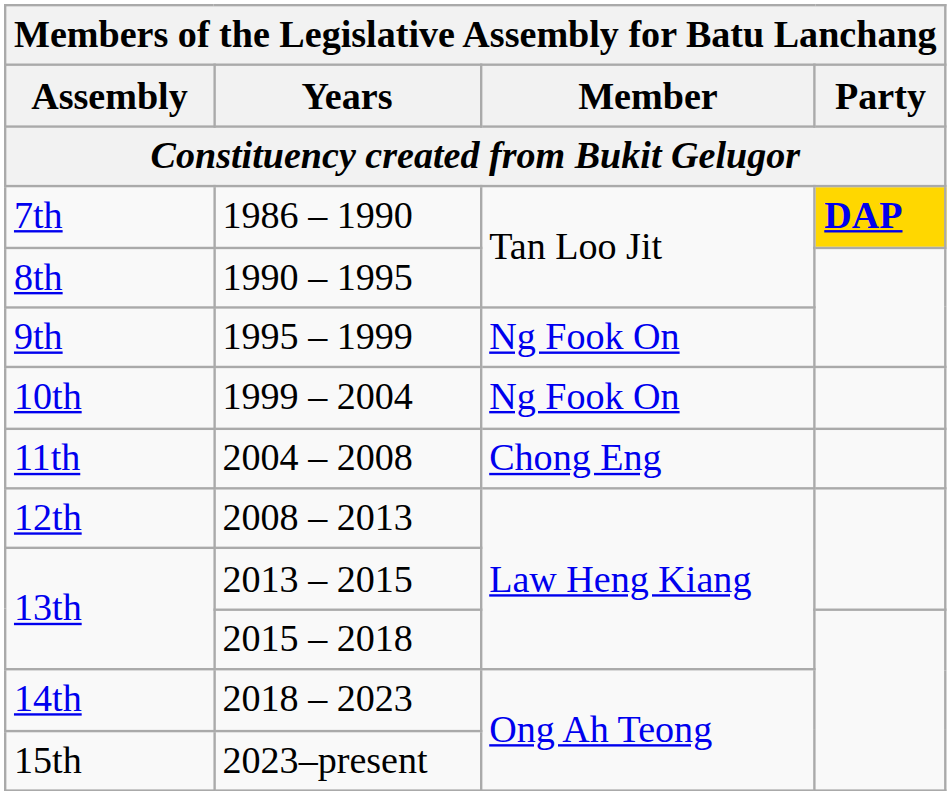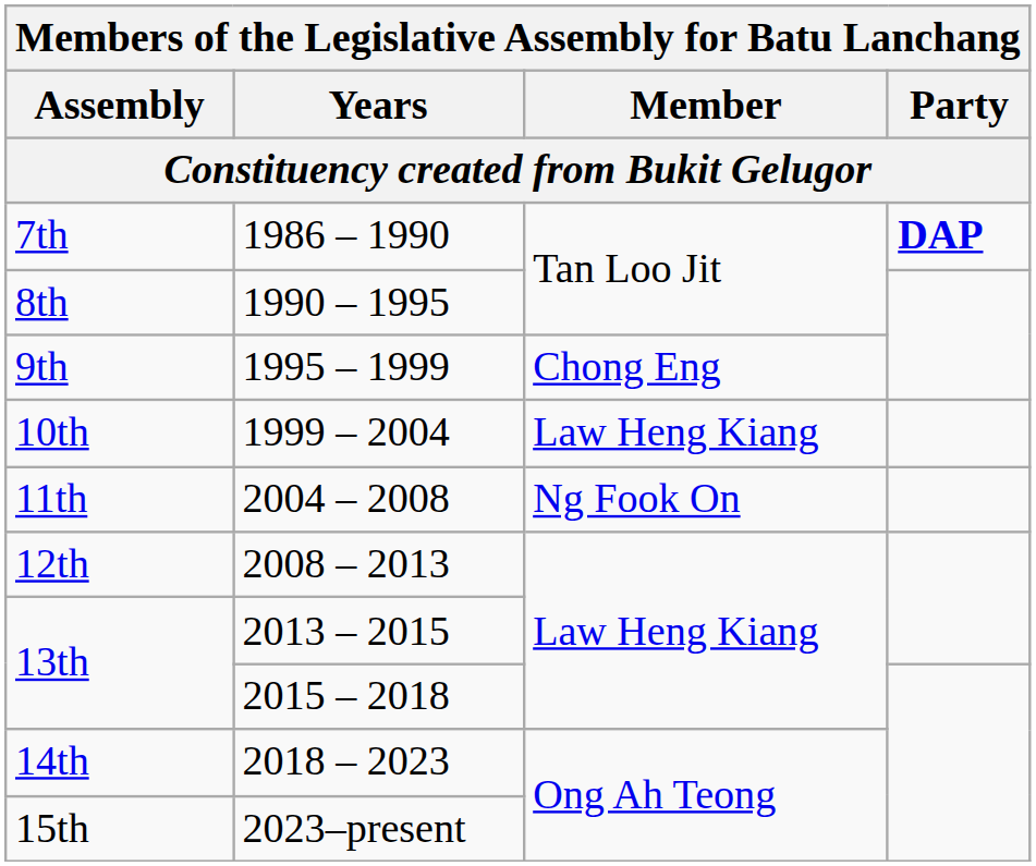7th | Party: gold background -> no background
9th | Member: Ng Fook On -> Chong Eng
10th | Member: Ng Fook On -> Law Heng Kiang
11th | Member: Chong Eng -> Ng Fook On
